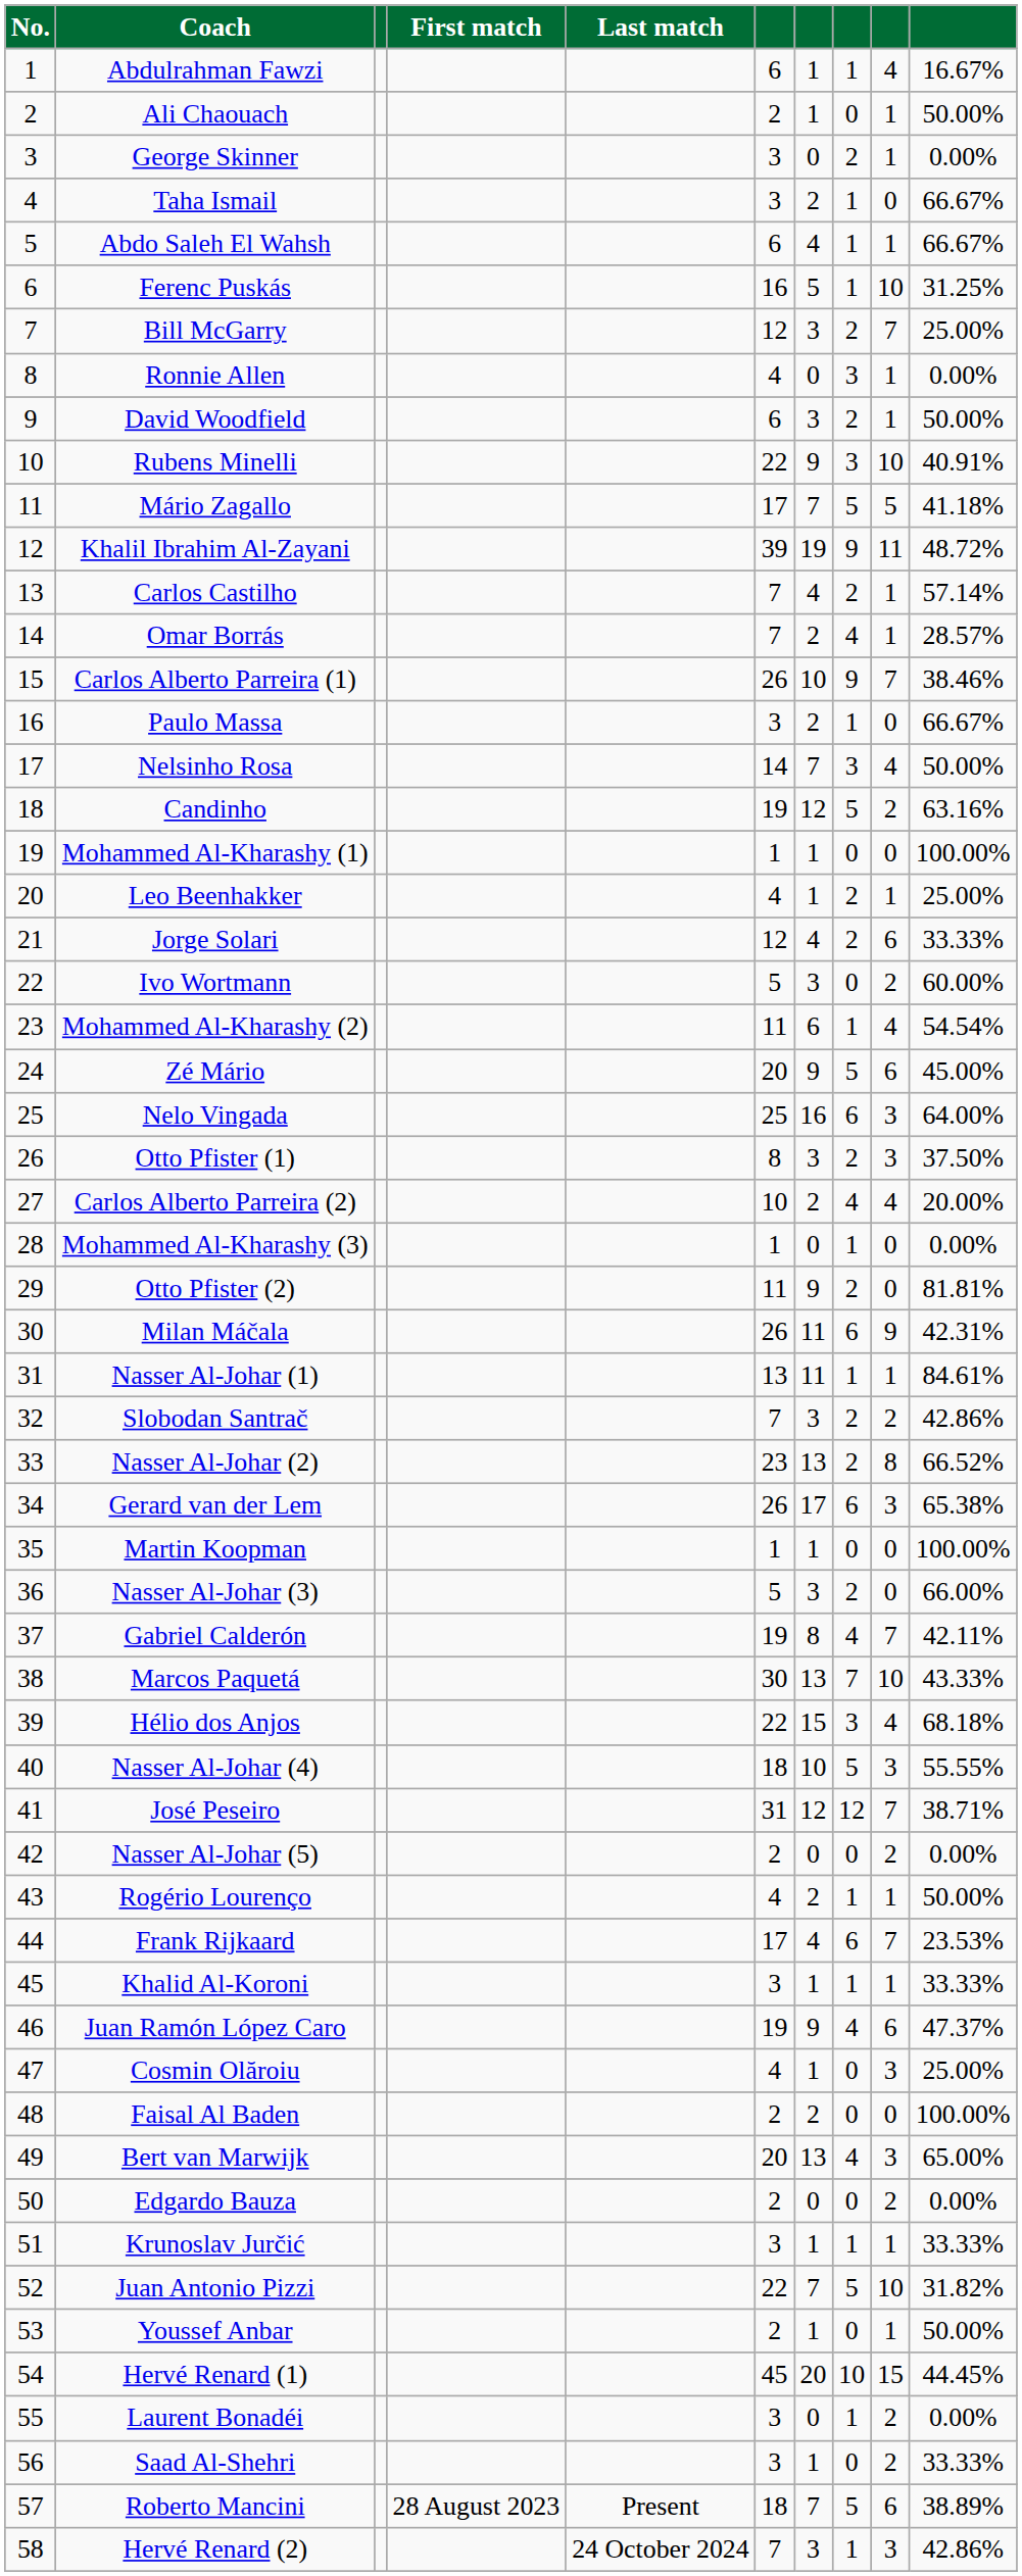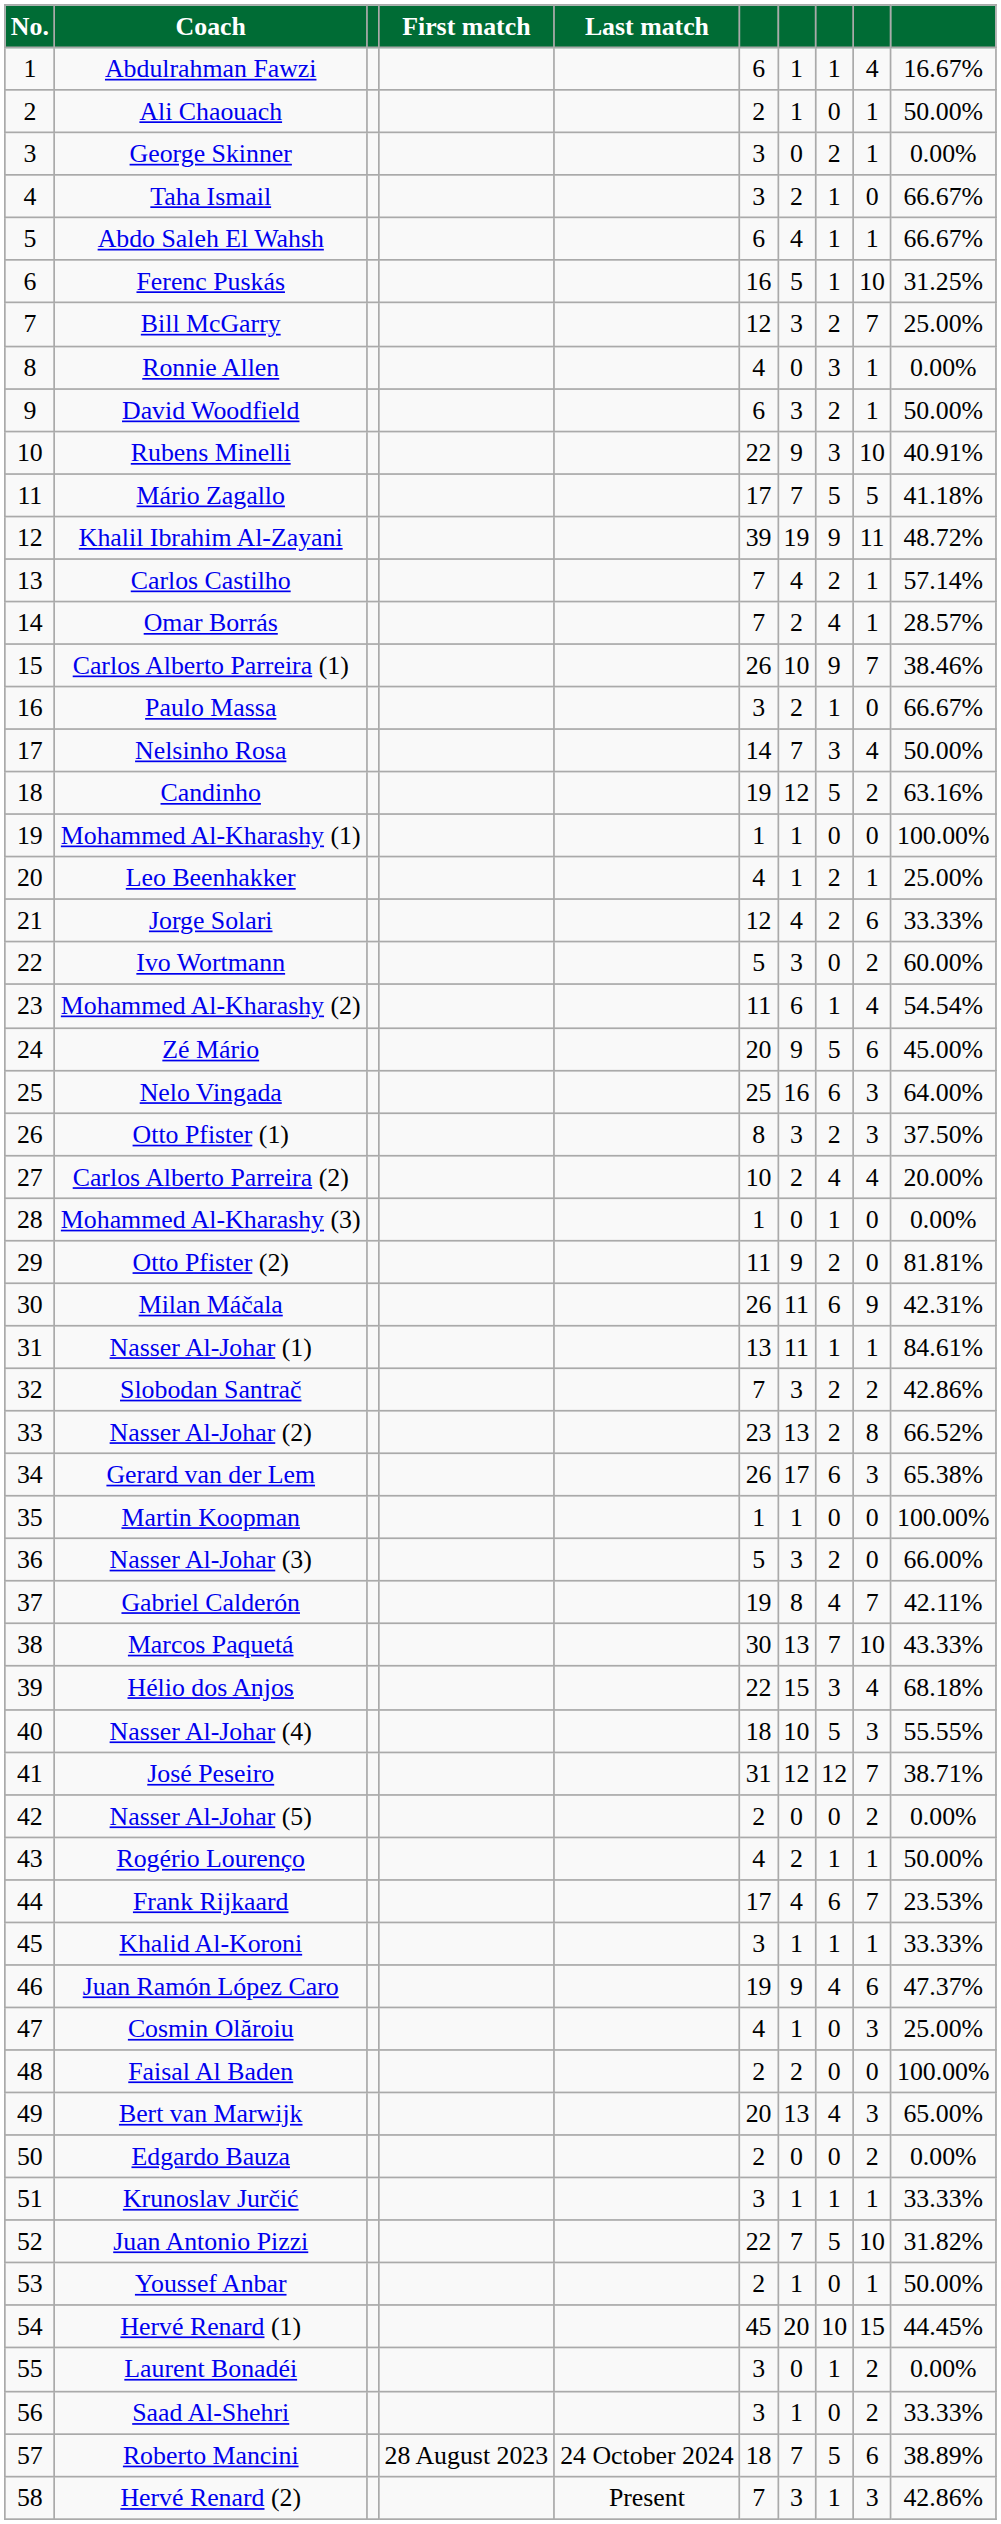Roberto Mancini | Last match: Present -> 24 October 2024
Hervé Renard (2) | Last match: 24 October 2024 -> Present
